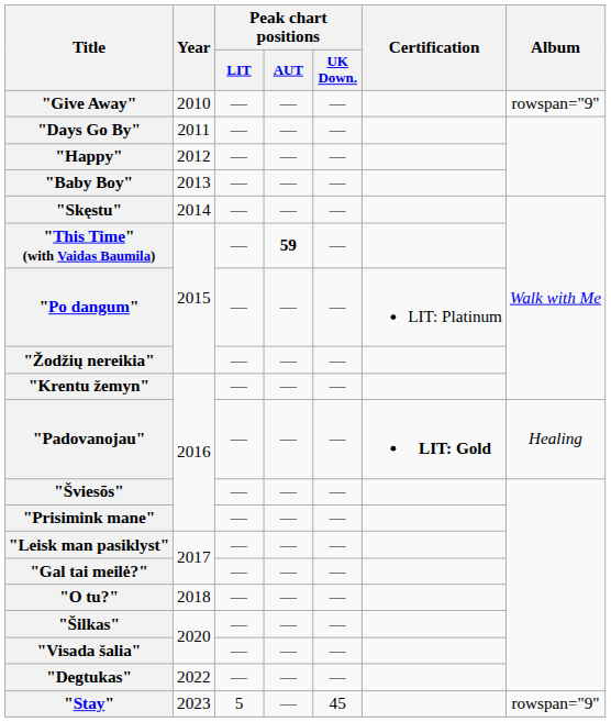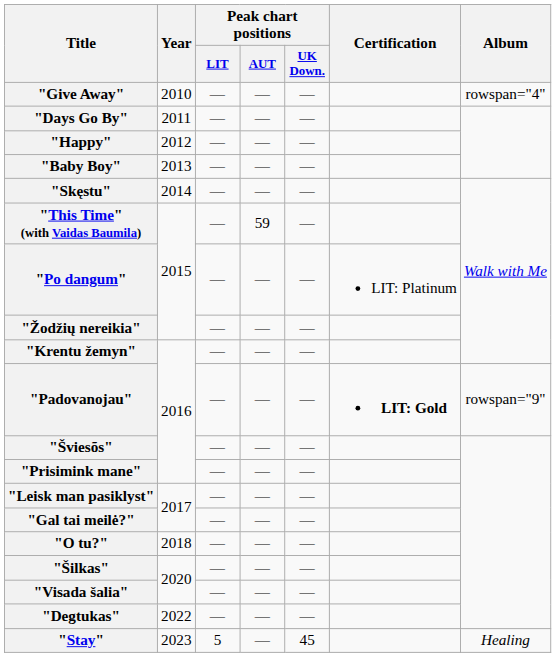"Give Away" | Album: rowspan="9" -> rowspan="4"
"This Time" (with Vaidas Baumila) | Peak chart positions / AUT: bold -> normal
"Padovanojau" | Album: Healing -> rowspan="9"
"Stay" | Album: rowspan="9" -> Healing
